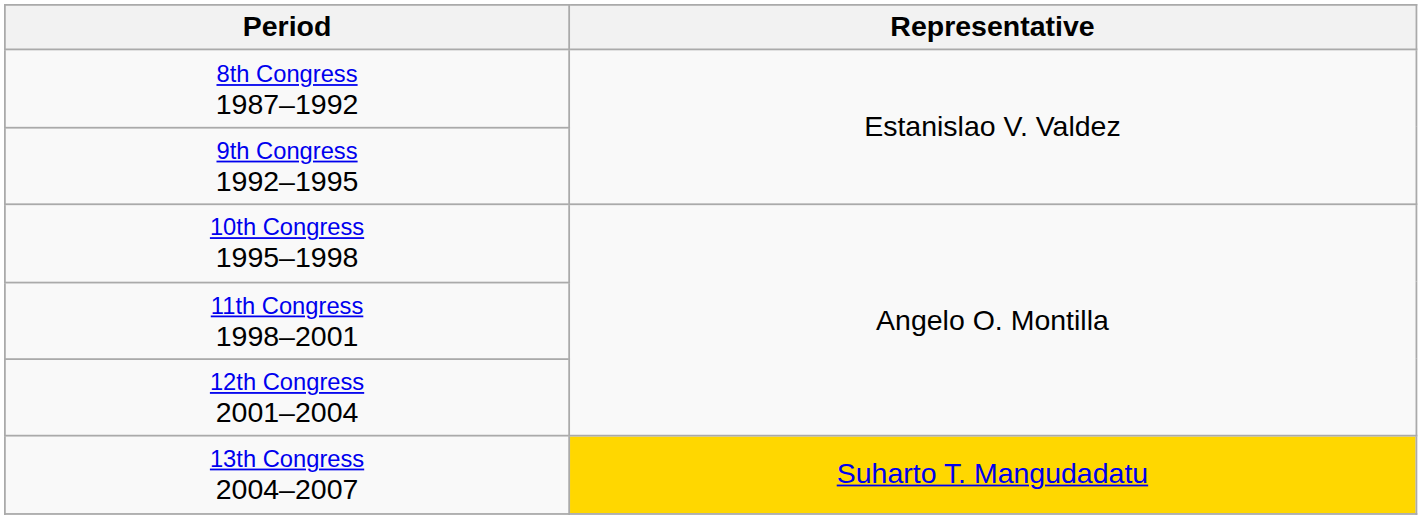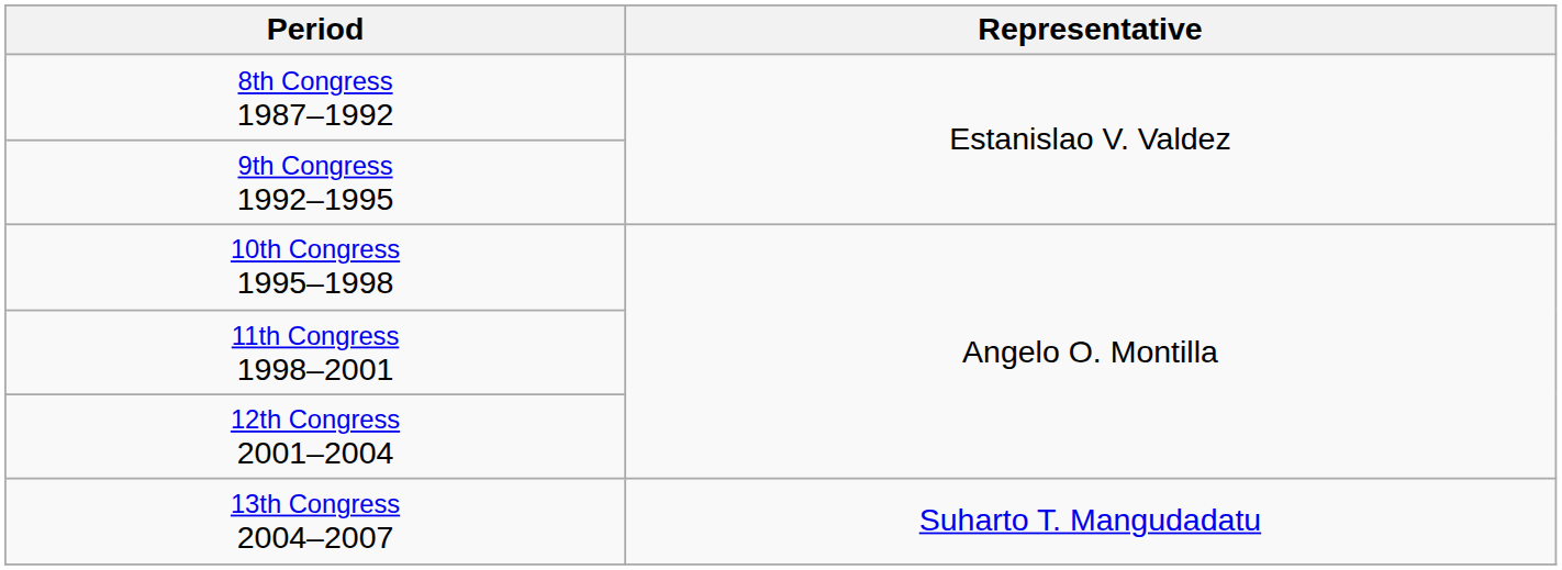13th Congress 2004–2007 | Representative: gold background -> no background
